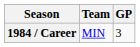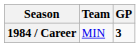row 2 | GP: normal -> bold
